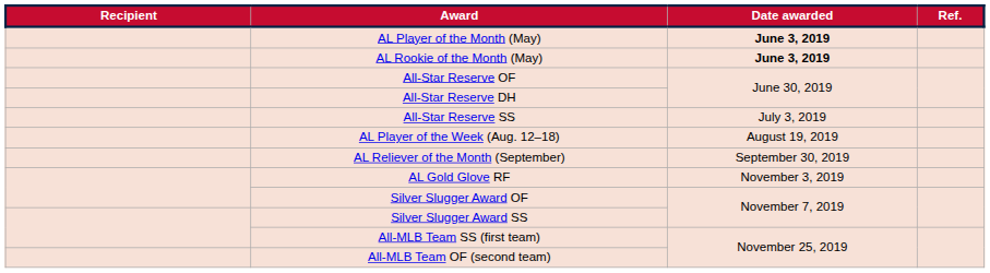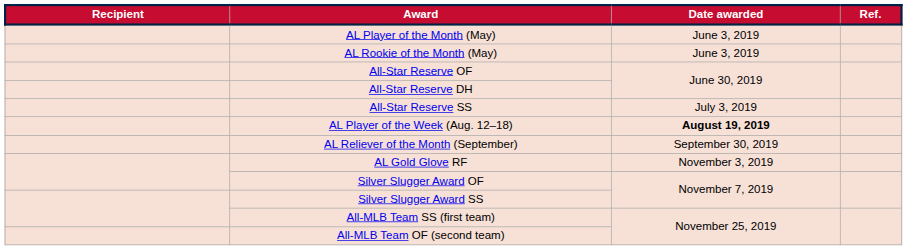AL Player of the Month (May) | Date awarded: bold -> normal
AL Rookie of the Month (May) | Date awarded: bold -> normal
AL Player of the Week (Aug. 12–18) | Date awarded: normal -> bold
